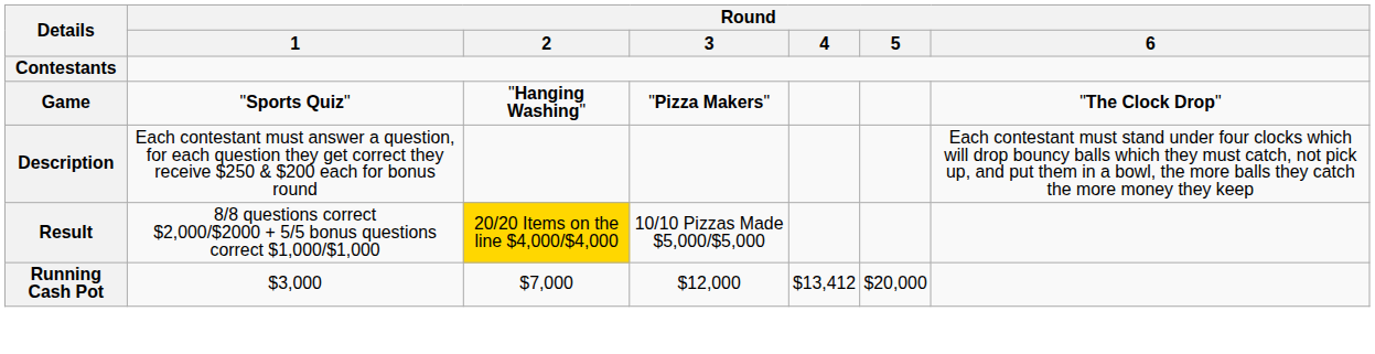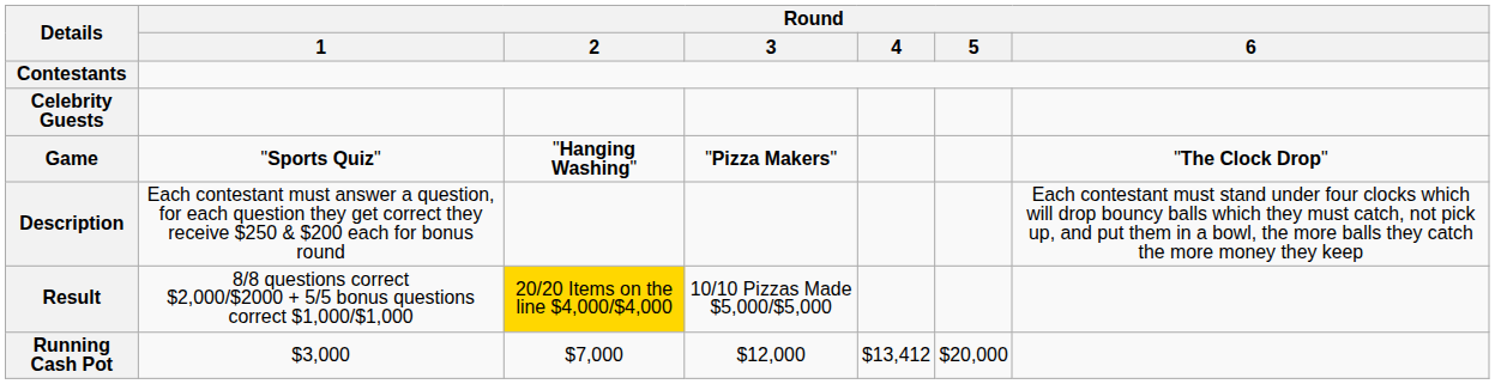+ row: Celebrity Guests
